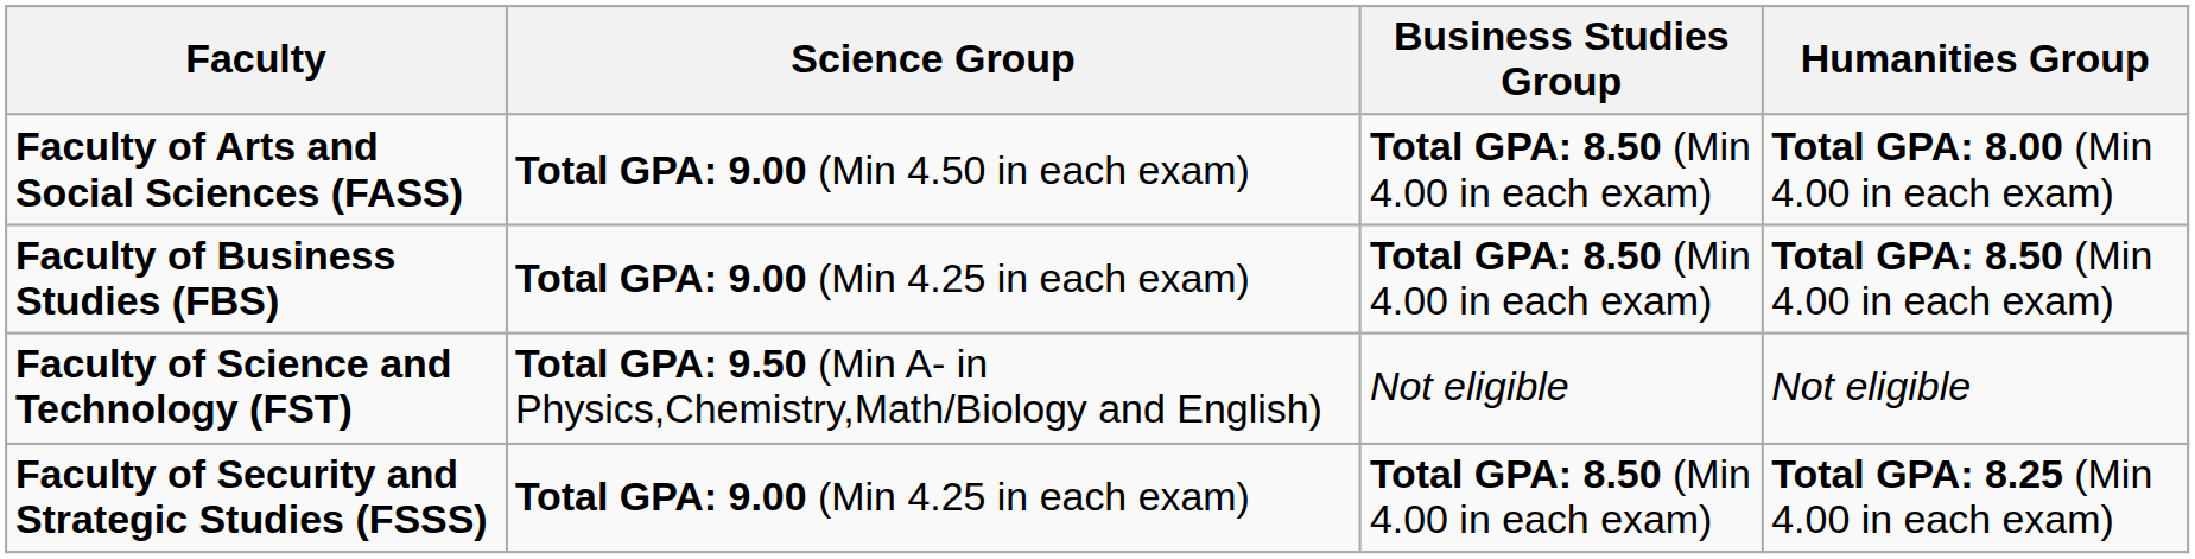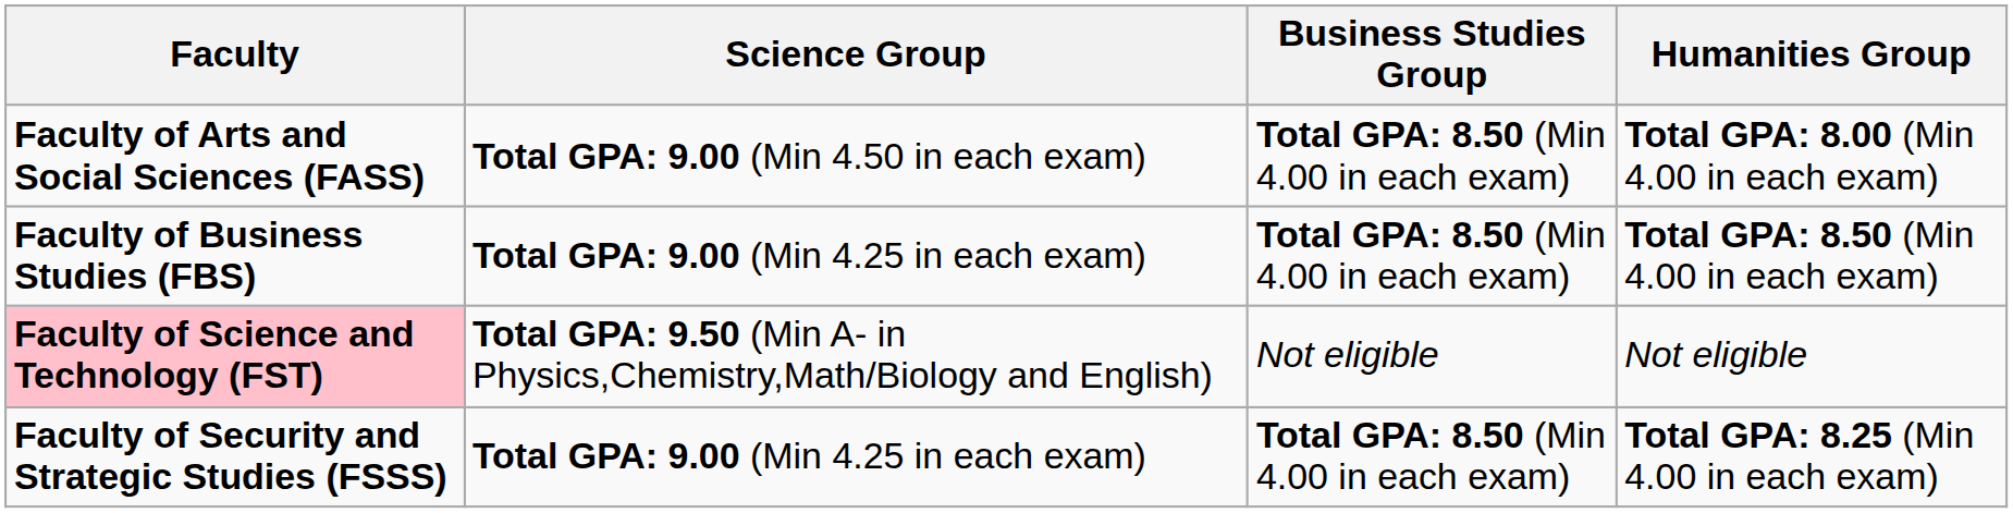row 4 | Faculty: no background -> pink background
